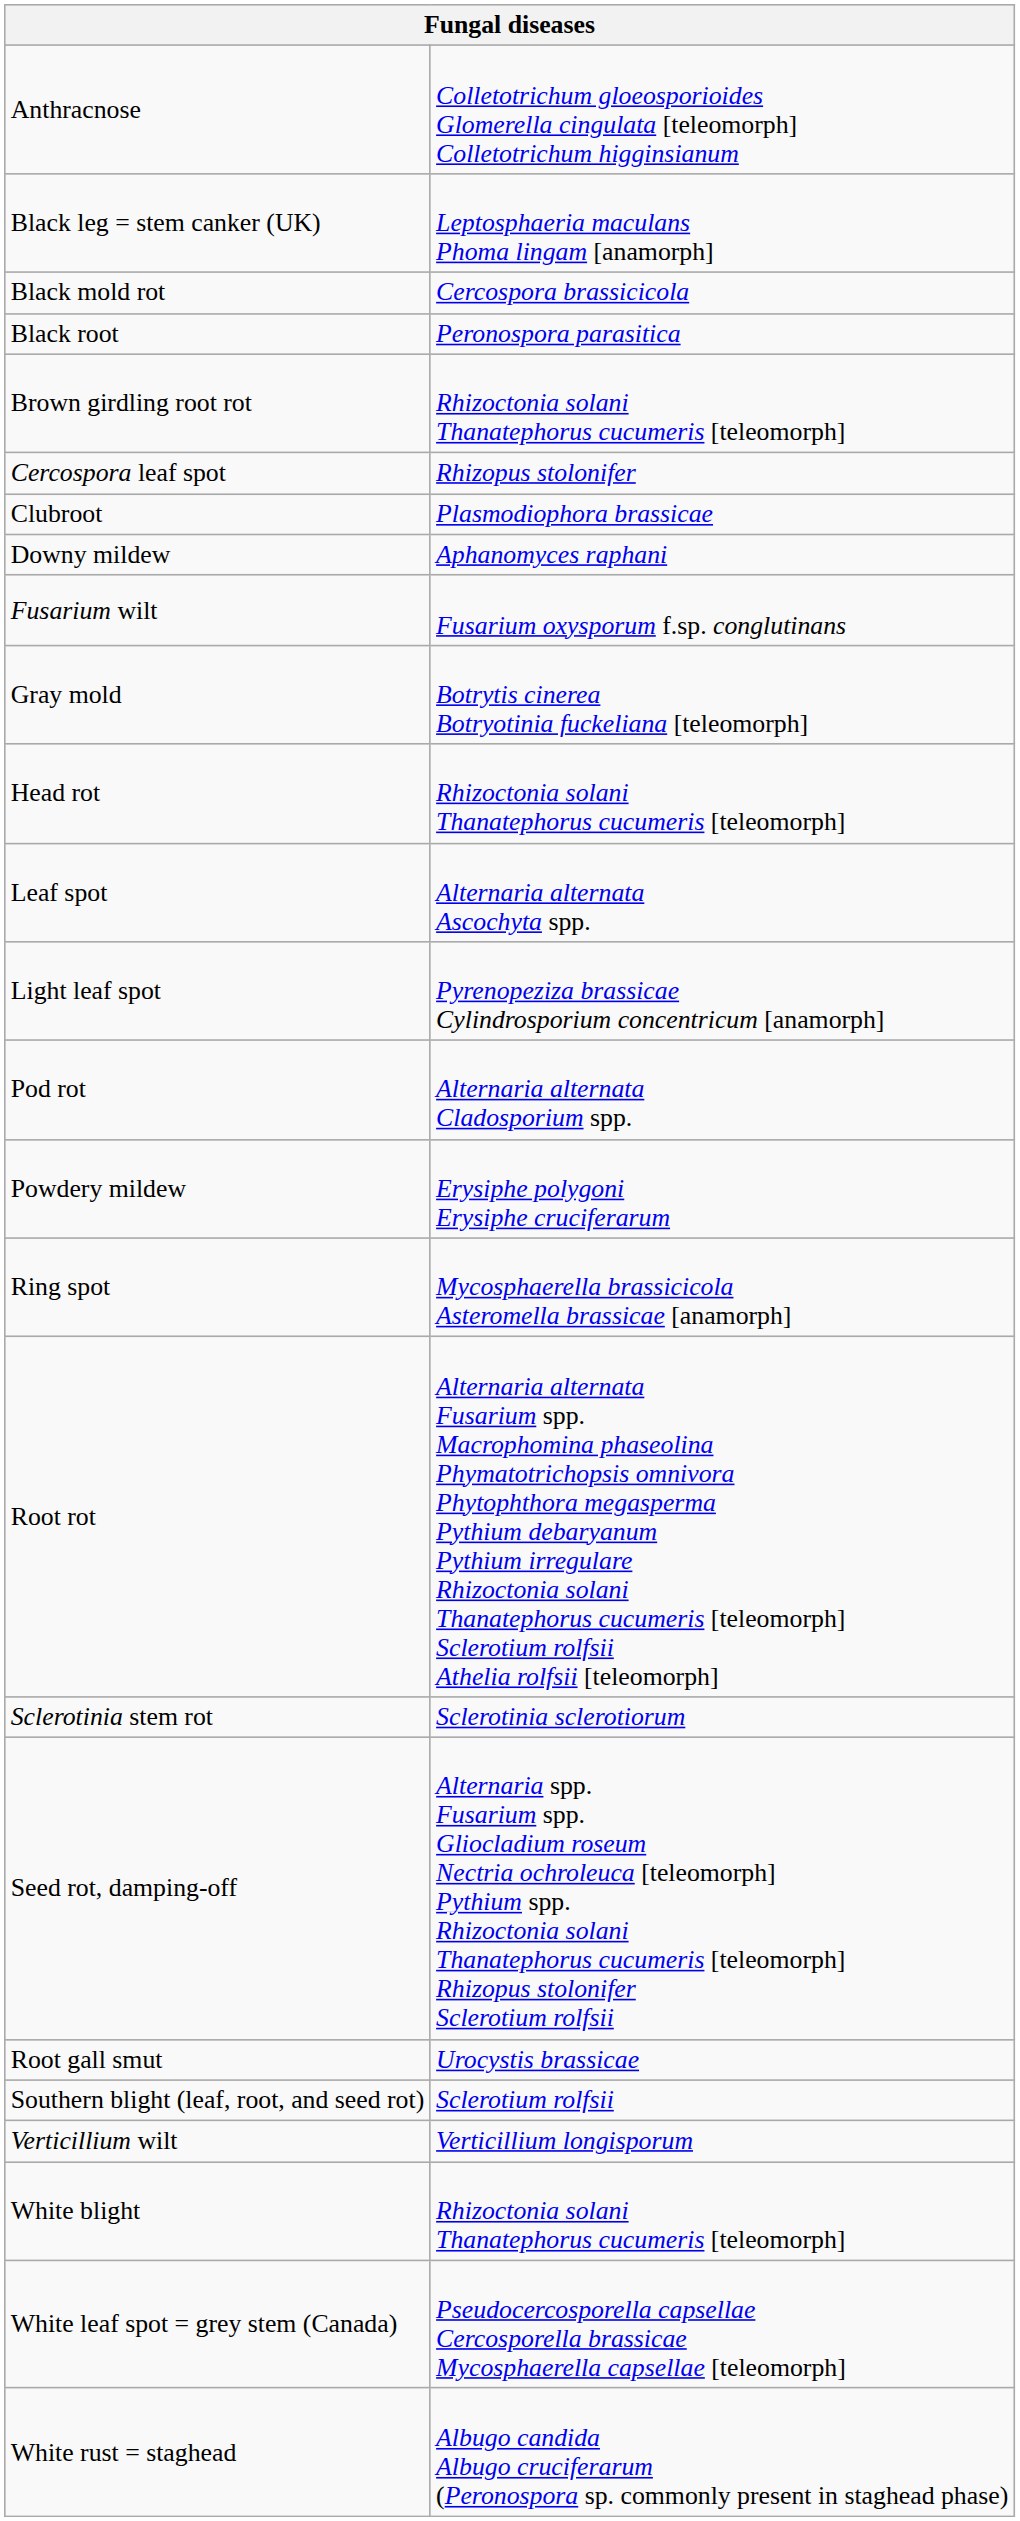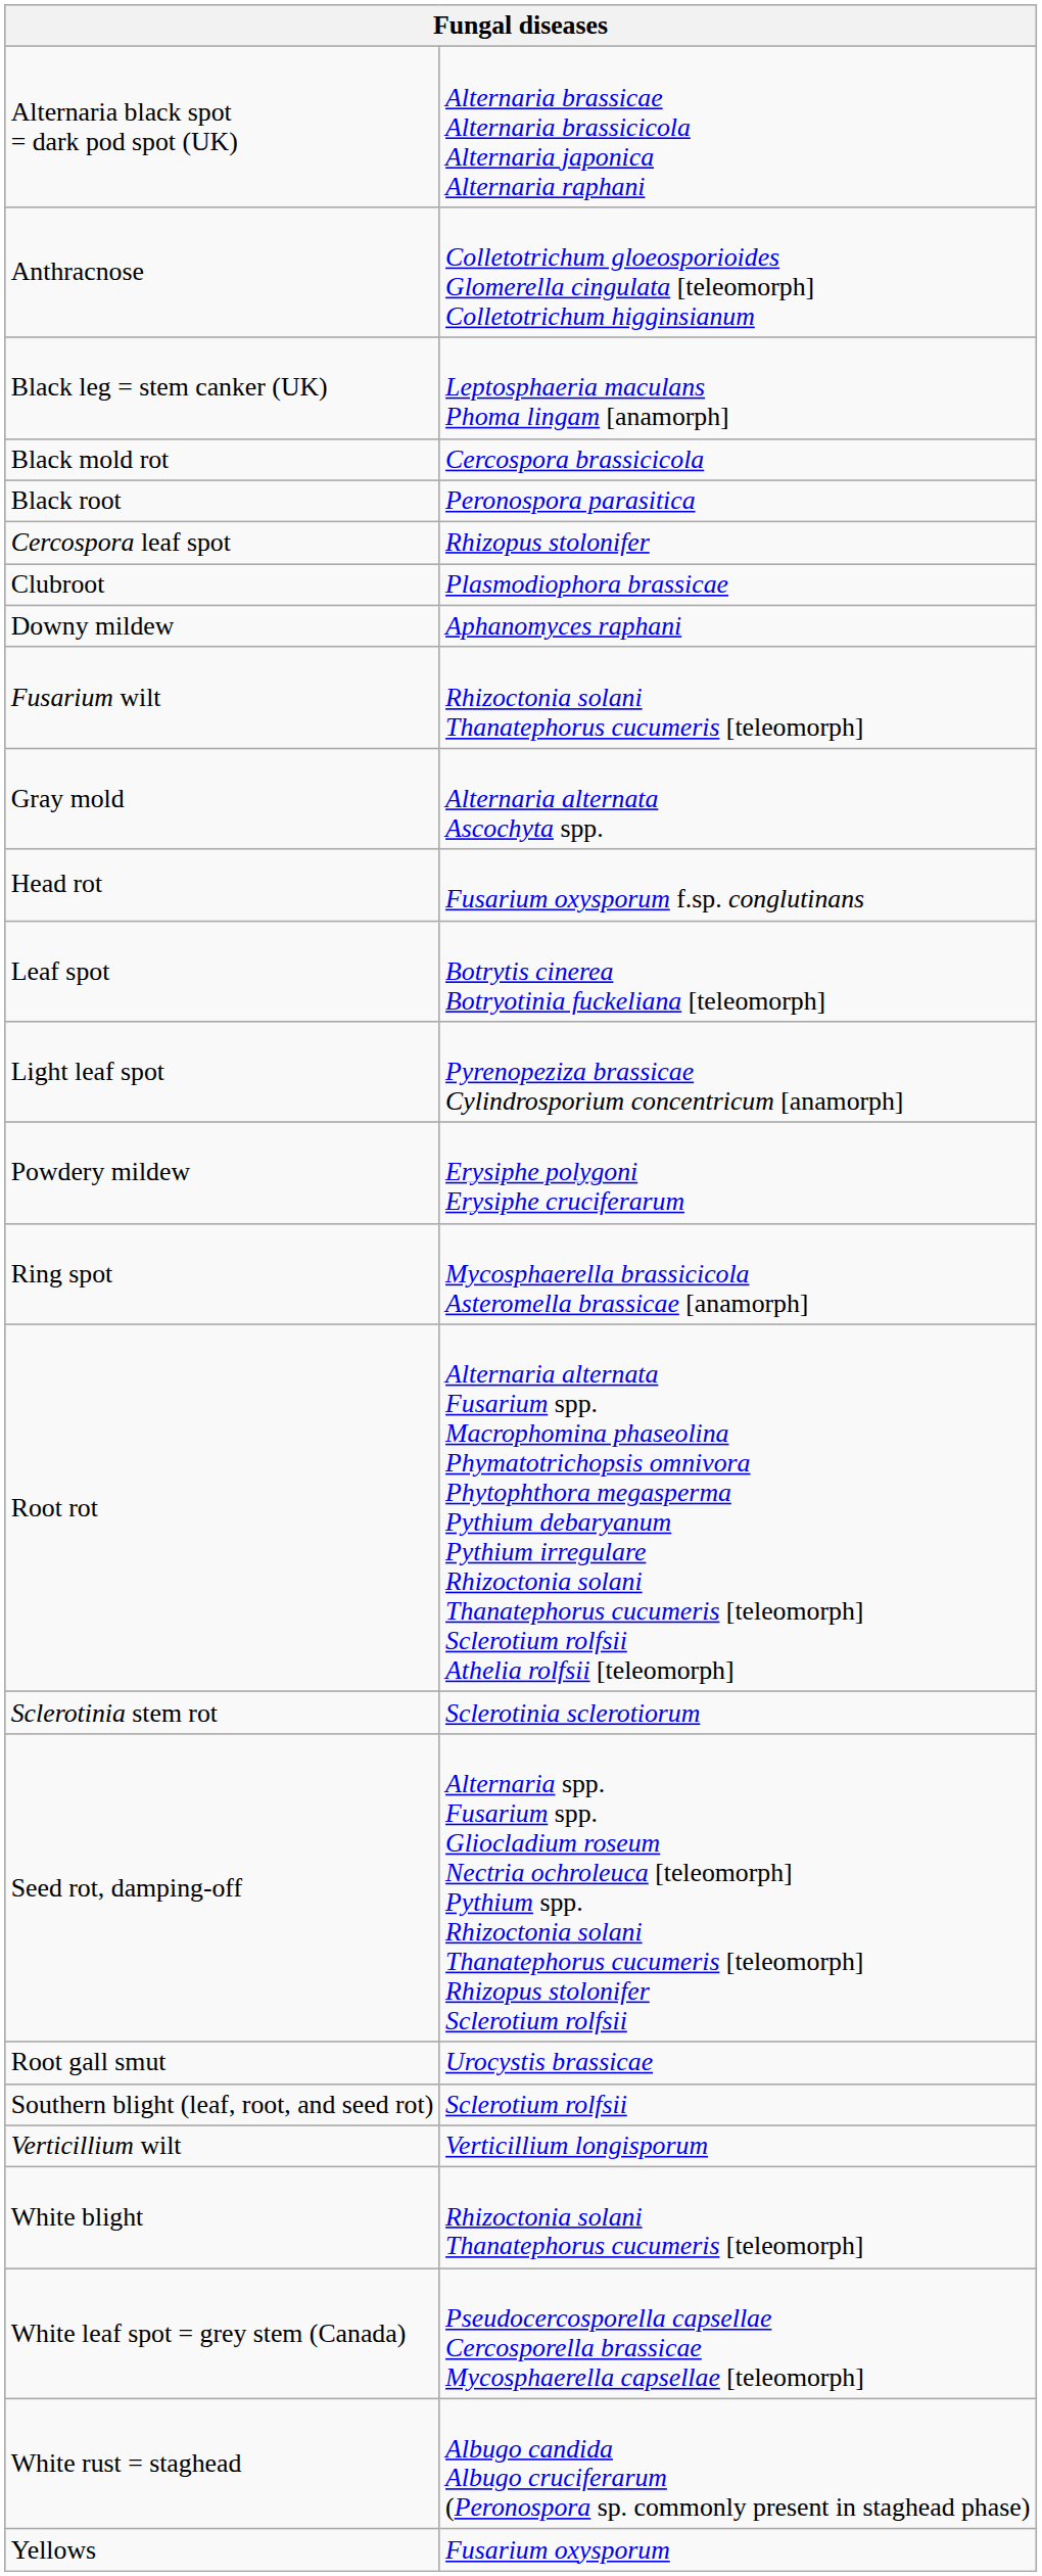+ row: Alternaria black spot = dark pod spot (UK) | Alternaria brassicae Alternaria brassicicola Alternaria japonica Alternaria raphani
- row: Brown girdling root rot | Rhizoctonia solani Thanatephorus cucumeris [teleomorph]
Fusarium wilt | column 2: Fusarium oxysporum f.sp. conglutinans -> Rhizoctonia solani Thanatephorus cucumeris [teleomorph]
Gray mold | column 2: Botrytis cinerea Botryotinia fuckeliana [teleomorph] -> Alternaria alternata Ascochyta spp.
Head rot | column 2: Rhizoctonia solani Thanatephorus cucumeris [teleomorph] -> Fusarium oxysporum f.sp. conglutinans
Leaf spot | column 2: Alternaria alternata Ascochyta spp. -> Botrytis cinerea Botryotinia fuckeliana [teleomorph]
- row: Pod rot | Alternaria alternata Cladosporium spp.
+ row: Yellows | Fusarium oxysporum
